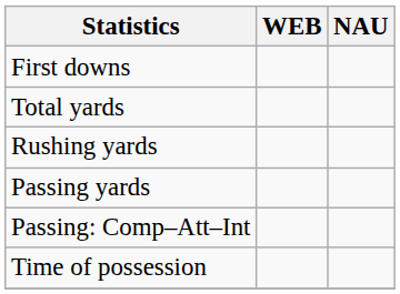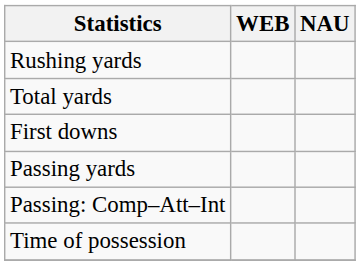rows swapped: First downs <-> Rushing yards
